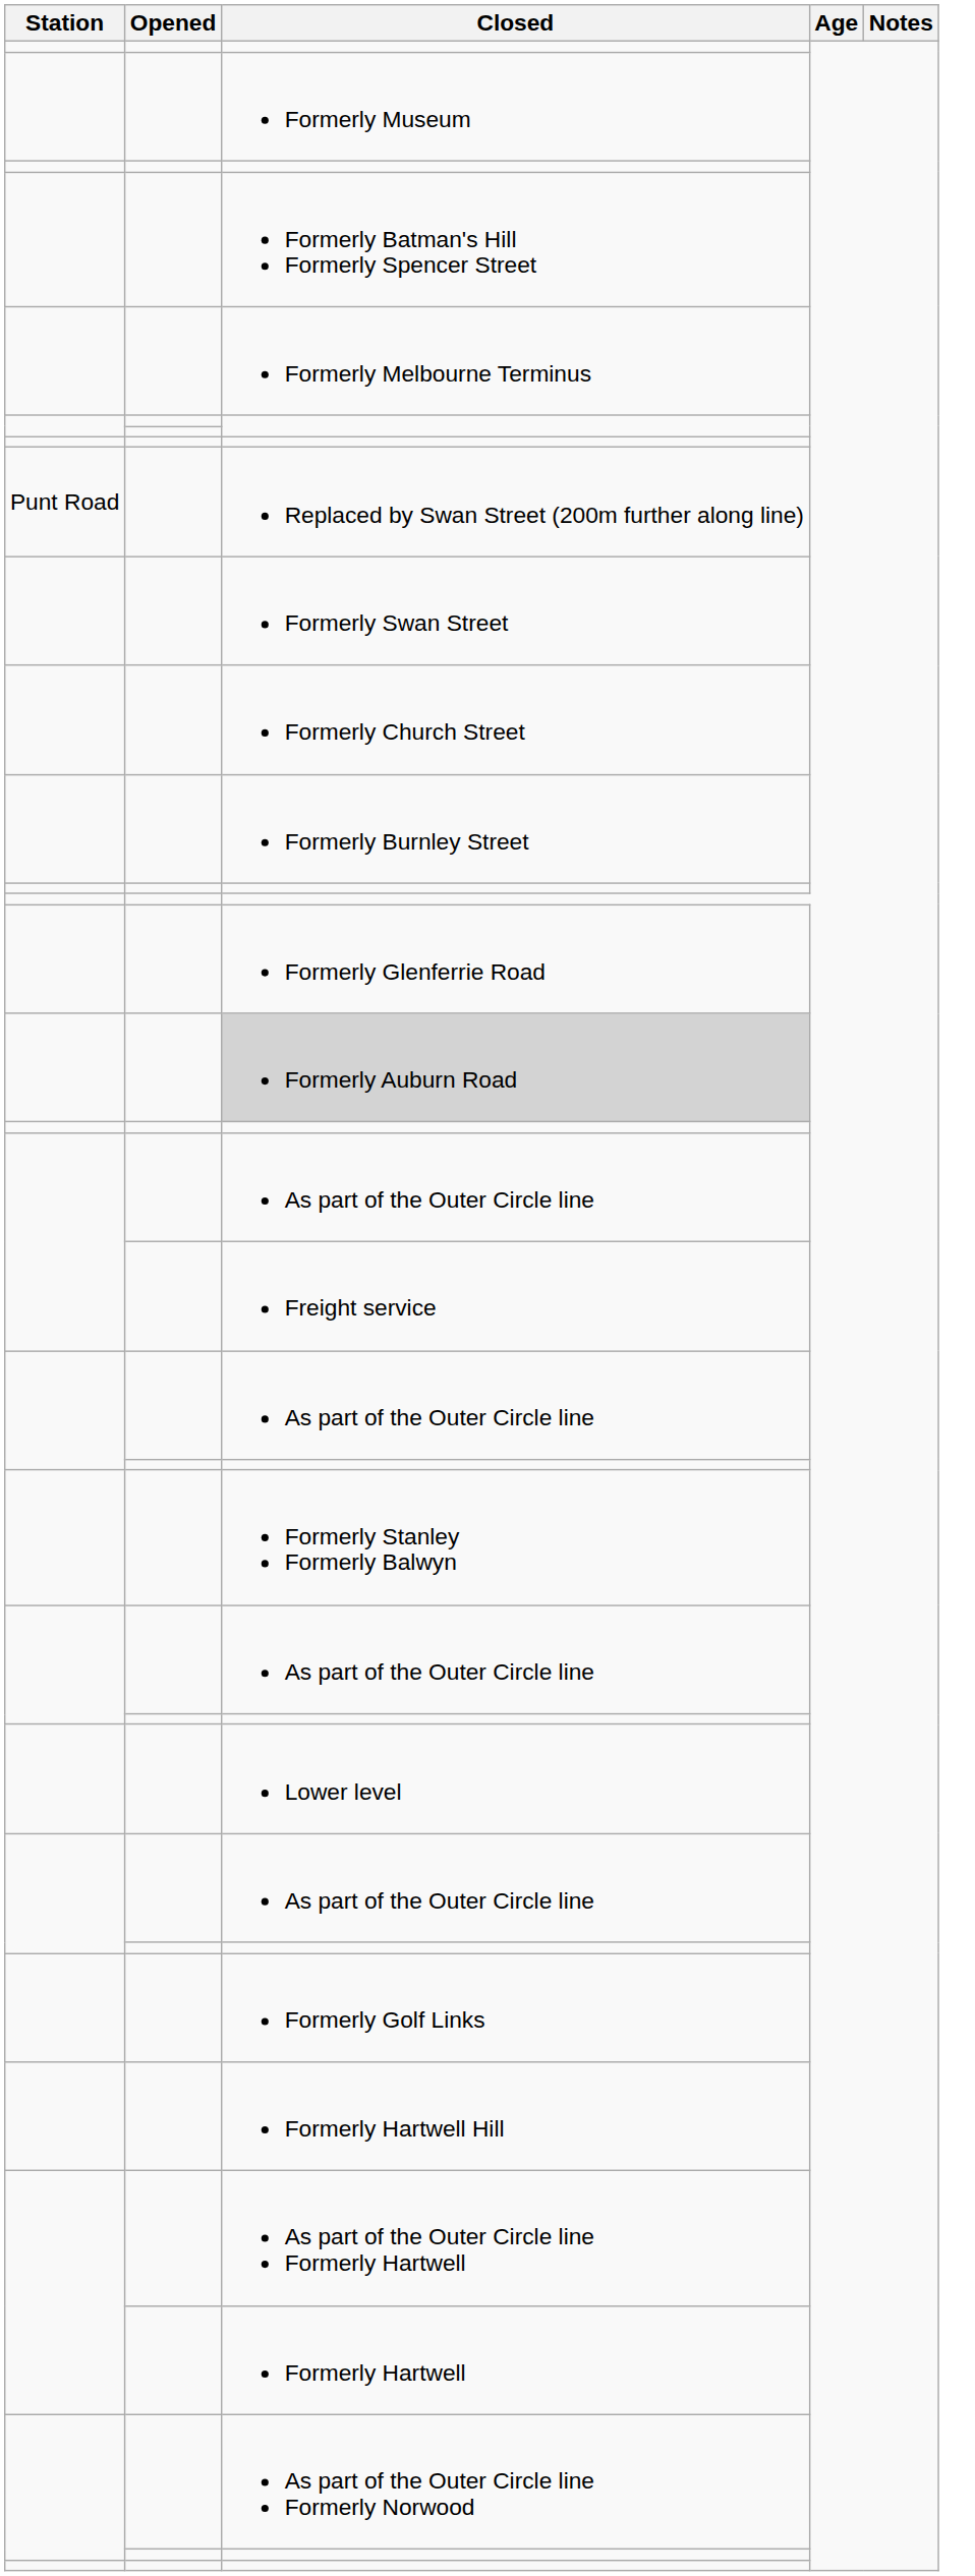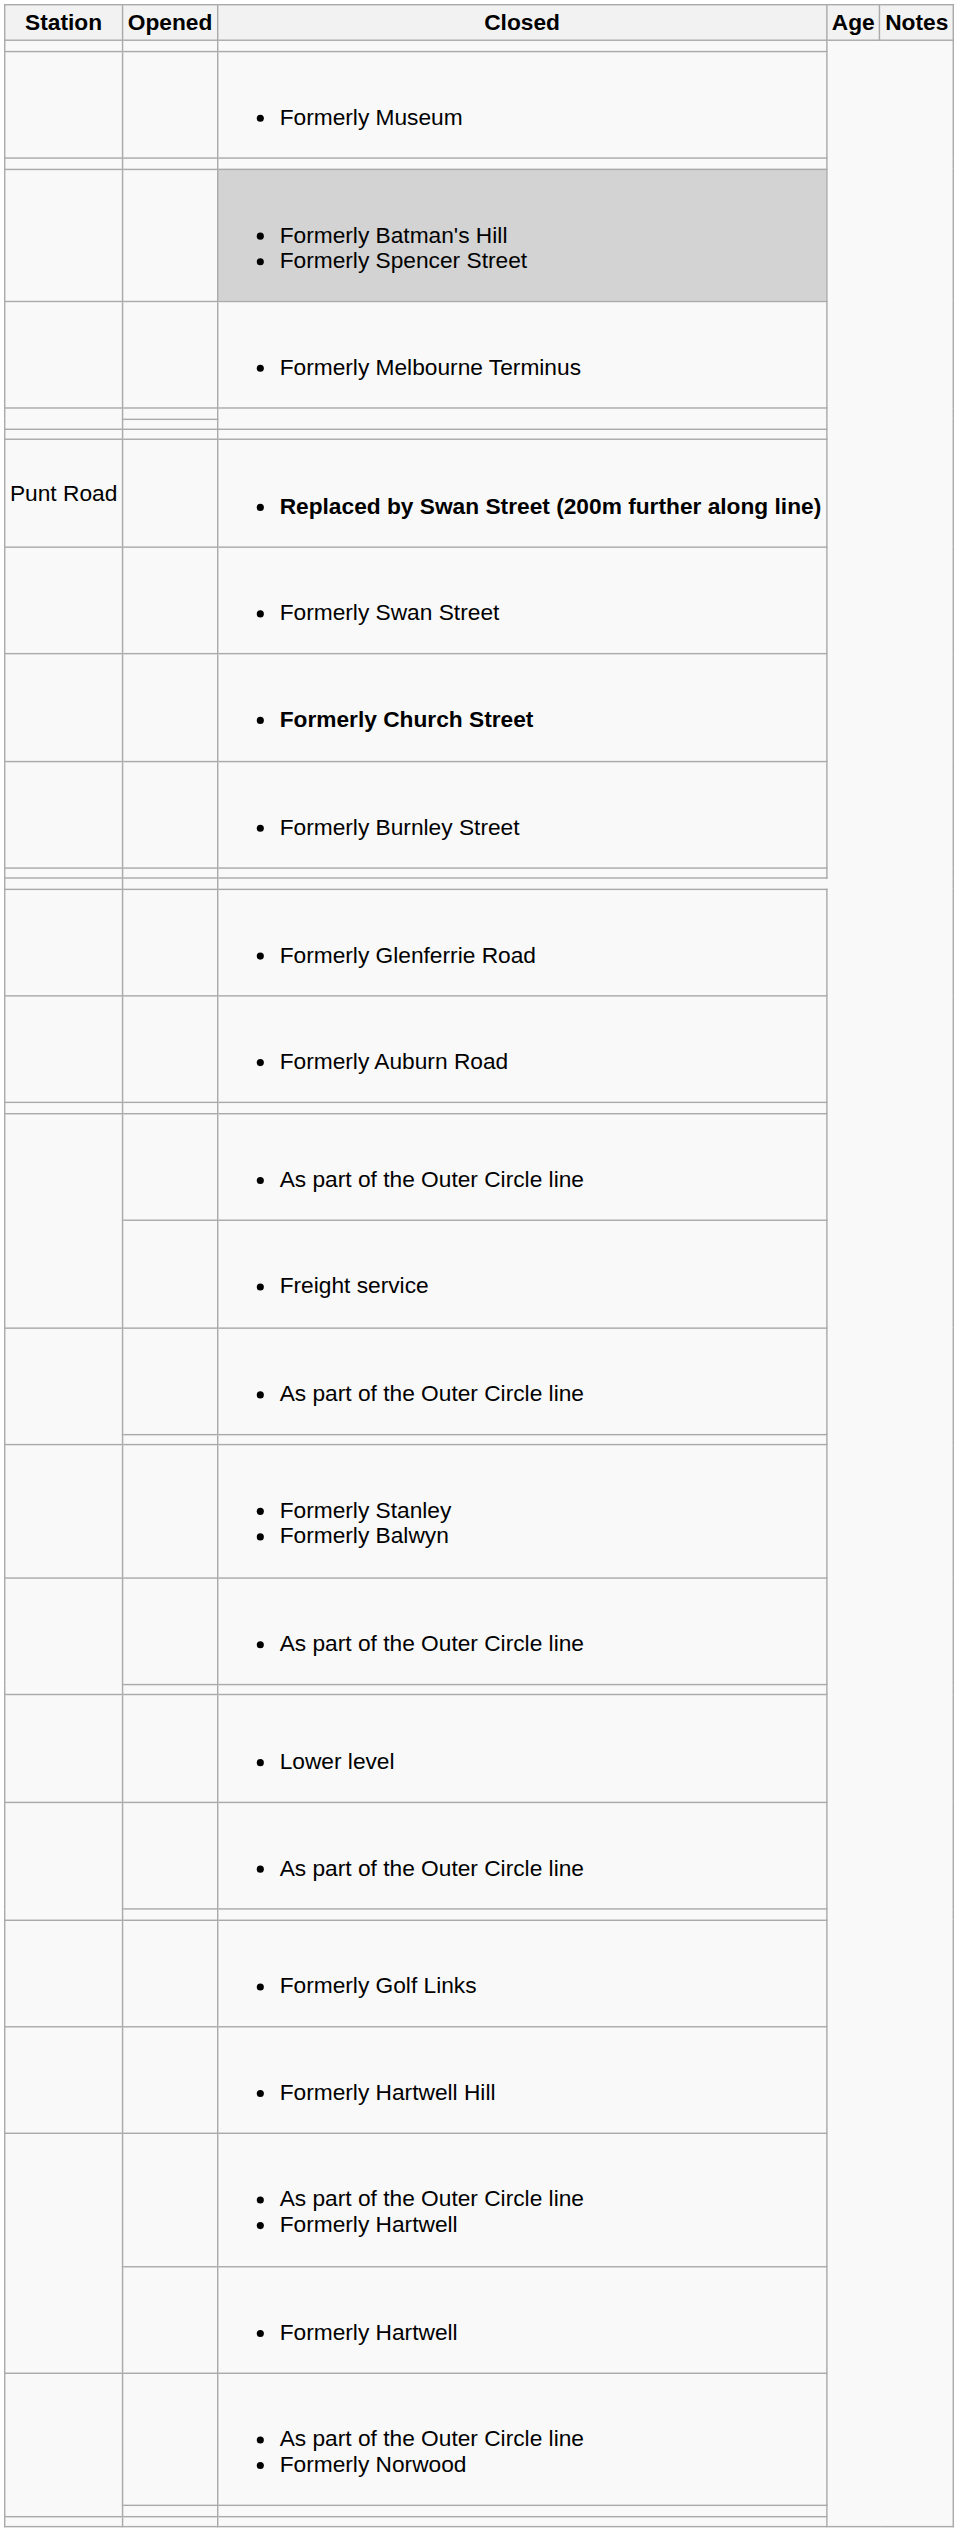Formerly Batman's Hill Formerly Spencer Street | Closed: no background -> lightgrey background
Replaced by Swan Street (200m further along line) | Closed: normal -> bold
Formerly Church Street | Closed: normal -> bold
Formerly Auburn Road | Closed: lightgrey background -> no background
